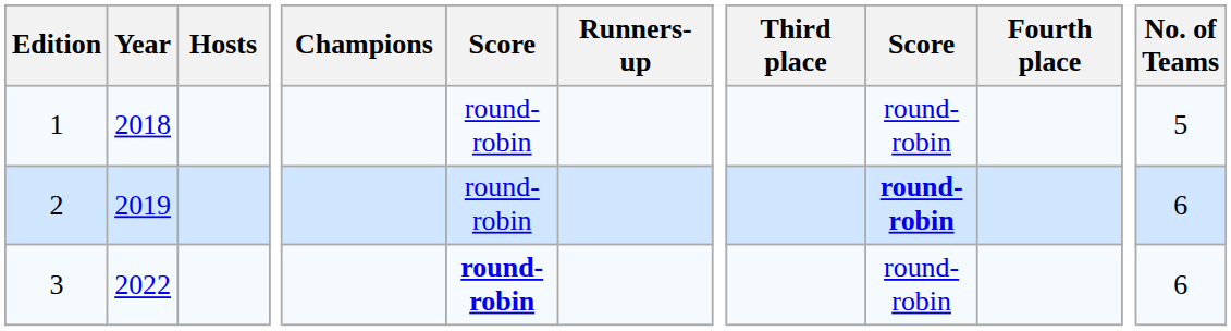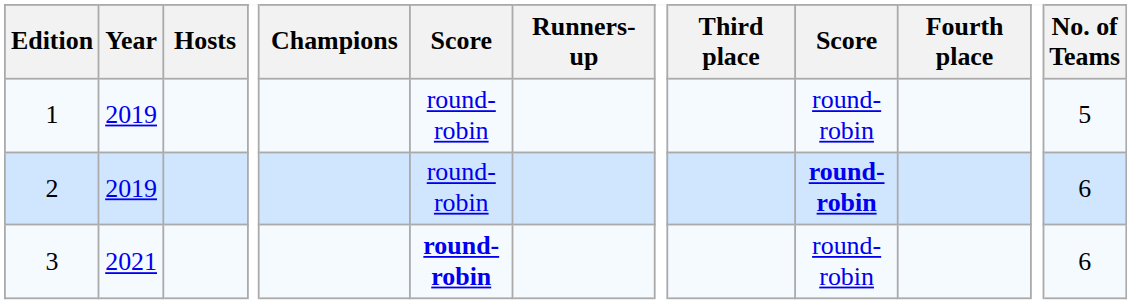1 | Year: 2018 -> 2019
3 | Year: 2022 -> 2021
